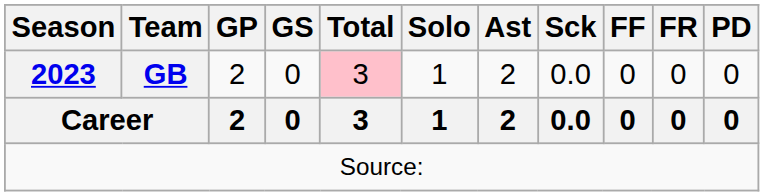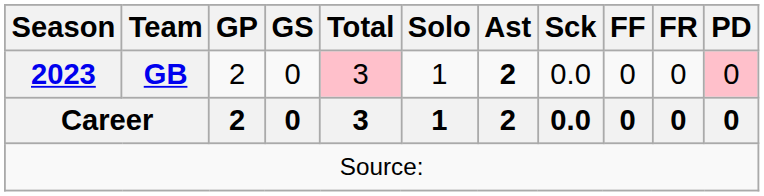2023 | Ast: normal -> bold
2023 | PD: no background -> pink background
